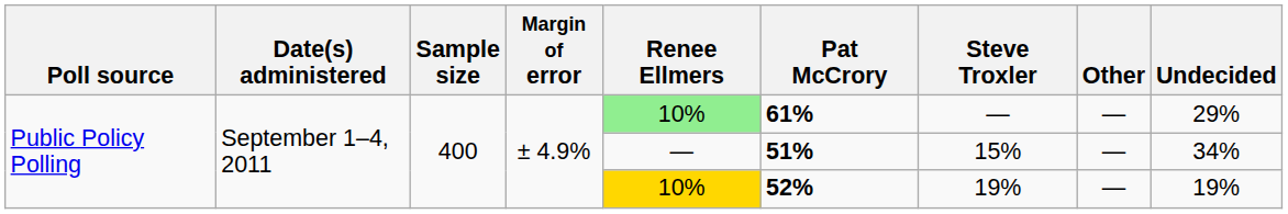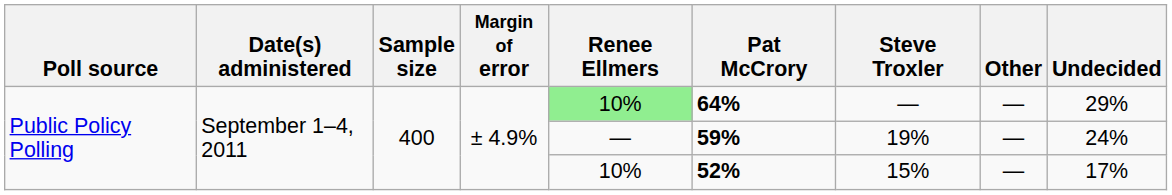row 2 | Pat McCrory: 61% -> 64%
row 3 | Pat McCrory: 51% -> 59%
row 3 | Steve Troxler: 15% -> 19%
row 3 | Undecided: 34% -> 24%
row 4 | Renee Ellmers: gold background -> no background
row 4 | Steve Troxler: 19% -> 15%
row 4 | Undecided: 19% -> 17%
